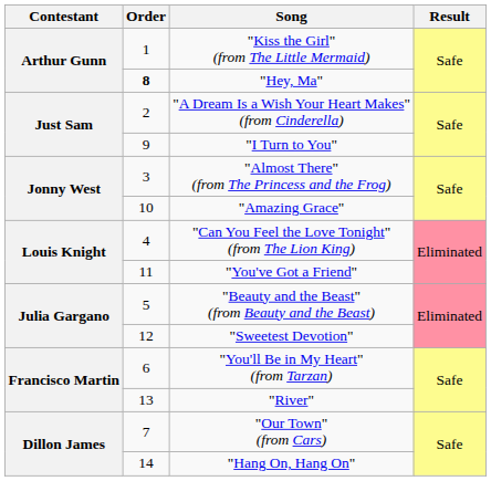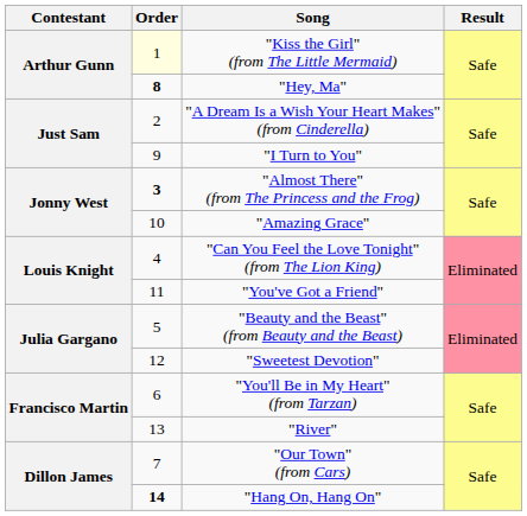"Kiss the Girl" (from The Little Mermaid) | Order: no background -> lightyellow background
"Almost There" (from The Princess and the Frog) | Order: normal -> bold
"Hang On, Hang On" | Order: normal -> bold
